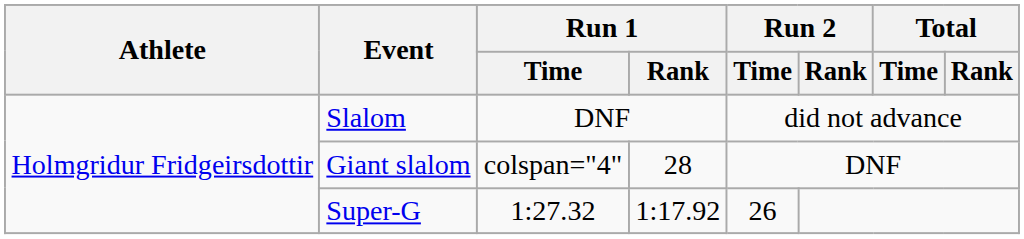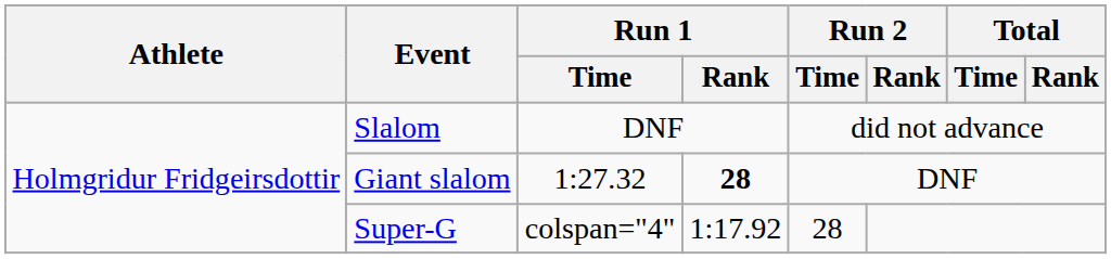Giant slalom | Run 1 / Time: colspan="4" -> 1:27.32
Giant slalom | Run 1 / Rank: normal -> bold
Super-G | Run 1 / Time: 1:27.32 -> colspan="4"
Super-G | Run 2 / Time: 26 -> 28
